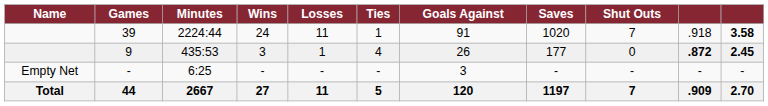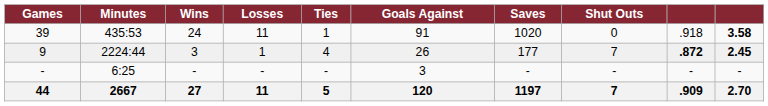- column: Name | Empty Net | Total
39 | Minutes: 2224:44 -> 435:53
39 | Shut Outs: 7 -> 0
9 | Minutes: 435:53 -> 2224:44
9 | Shut Outs: 0 -> 7
